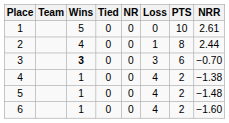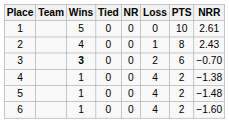row 3 | NRR: 2.44 -> 2.43
row 4 | Loss: 3 -> 2
